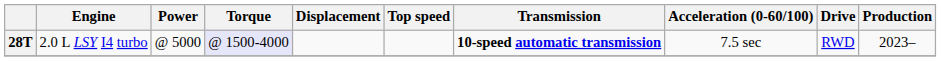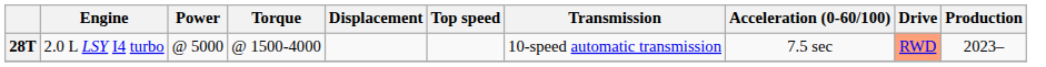28T | Torque: lavender background -> no background
28T | Transmission: bold -> normal
28T | Drive: no background -> lightsalmon background
